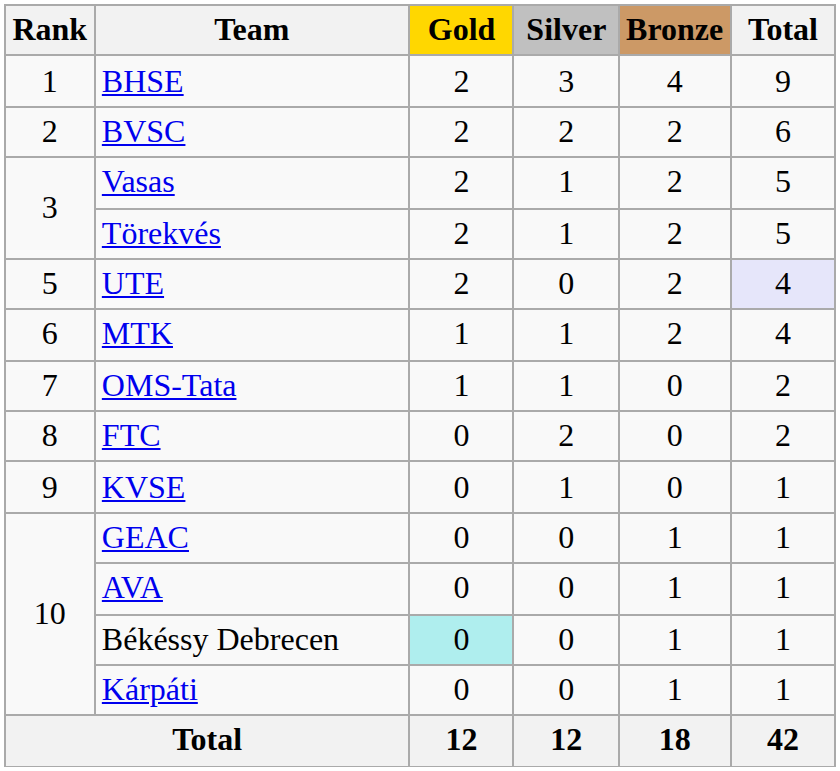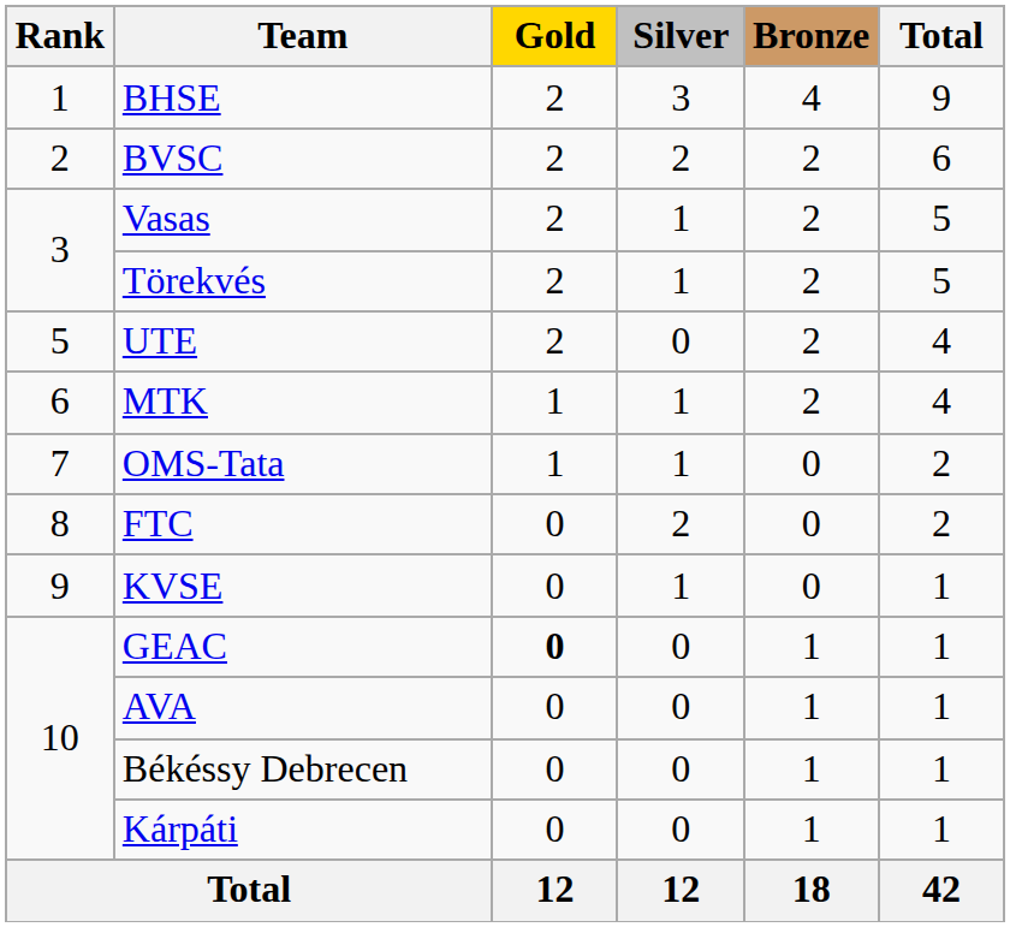UTE | Total: lavender background -> no background
GEAC | Gold: normal -> bold
Békéssy Debrecen | Gold: paleturquoise background -> no background
